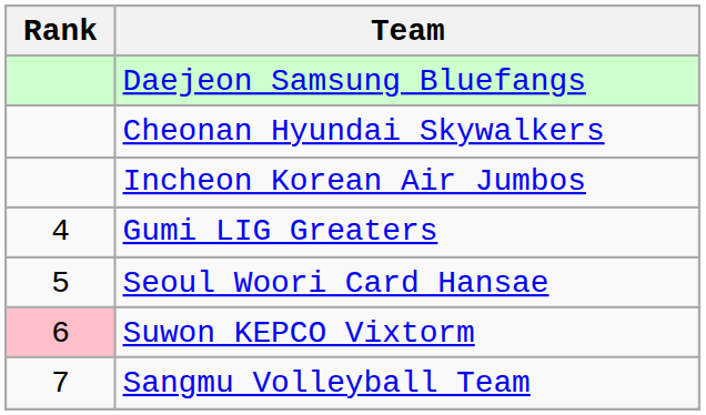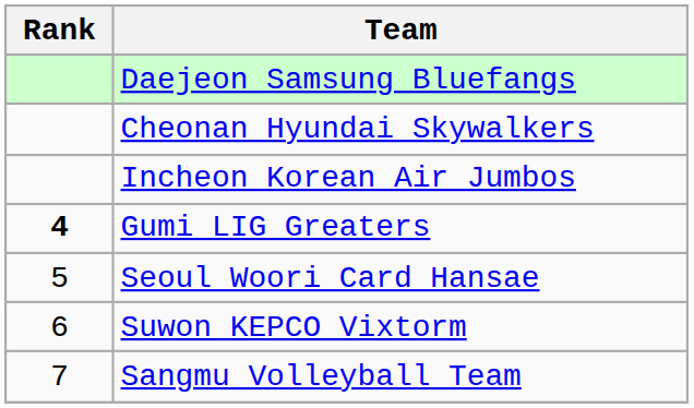Gumi LIG Greaters | Rank: normal -> bold
Suwon KEPCO Vixtorm | Rank: pink background -> no background
